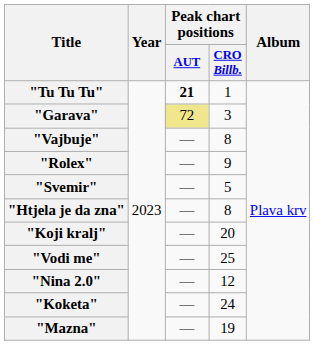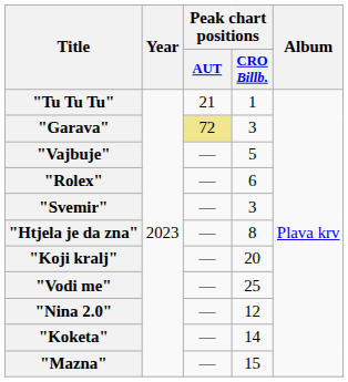"Tu Tu Tu" | Peak chart positions / AUT: bold -> normal
"Vajbuje" | Peak chart positions / CRO Billb.: 8 -> 5
"Rolex" | Peak chart positions / CRO Billb.: 9 -> 6
"Svemir" | Peak chart positions / CRO Billb.: 5 -> 3
"Koketa" | Peak chart positions / CRO Billb.: 24 -> 14
"Mazna" | Peak chart positions / CRO Billb.: 19 -> 15
